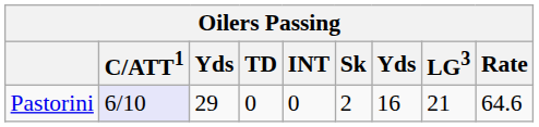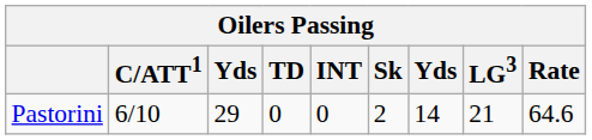Pastorini | C/ATT1: lavender background -> no background
Pastorini | column 7: 16 -> 14
